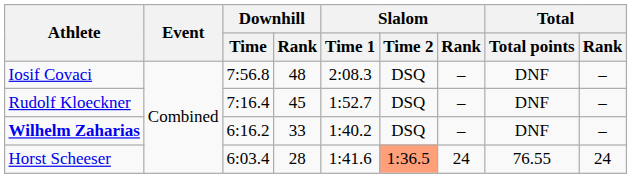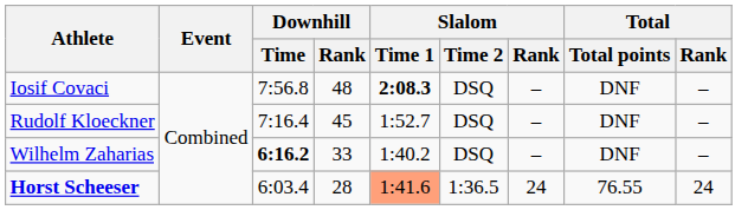row 3 | Slalom / Time 1: normal -> bold
row 5 | Athlete: bold -> normal
row 5 | Downhill / Time: normal -> bold
row 6 | Athlete: normal -> bold
row 6 | Slalom / Time 1: no background -> lightsalmon background
row 6 | Slalom / Time 2: lightsalmon background -> no background
